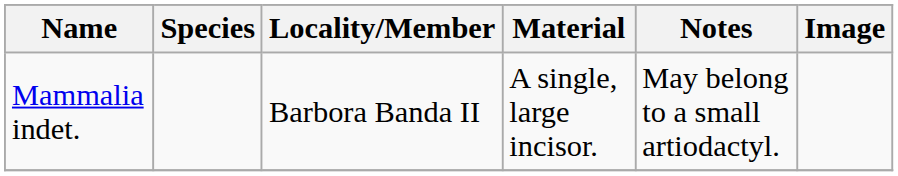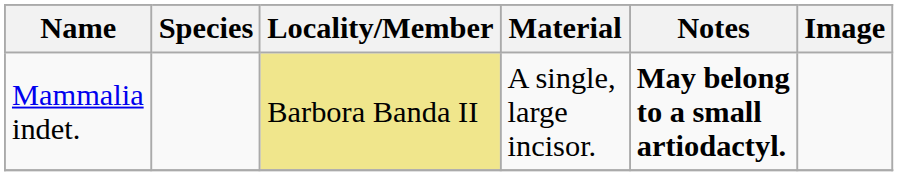Mammalia indet. | Locality/Member: no background -> khaki background
Mammalia indet. | Notes: normal -> bold
